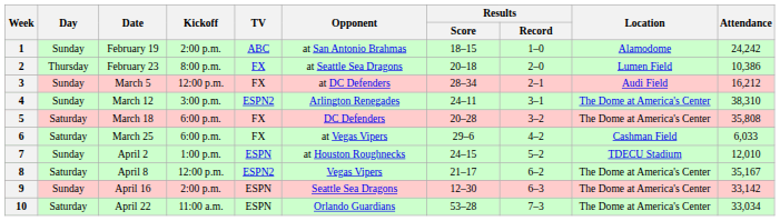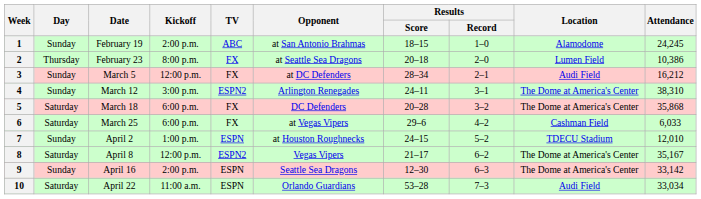1 | Attendance: 24,242 -> 24,245
5 | Attendance: 35,808 -> 35,868
10 | Location: The Dome at America's Center -> Audi Field
